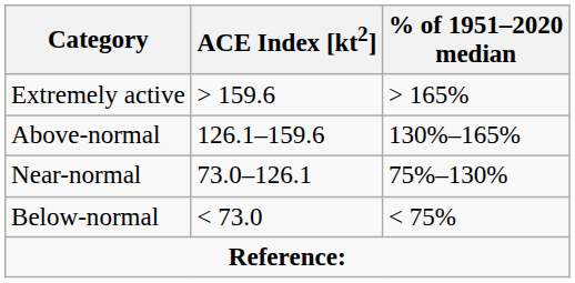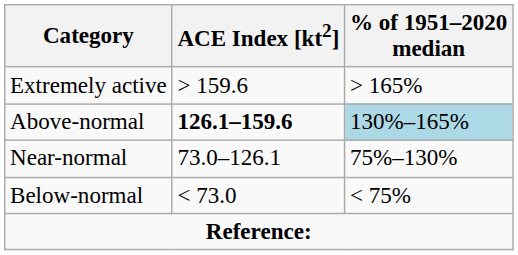Above-normal | ACE Index [kt2]: normal -> bold
Above-normal | % of 1951–2020 median: no background -> lightblue background
